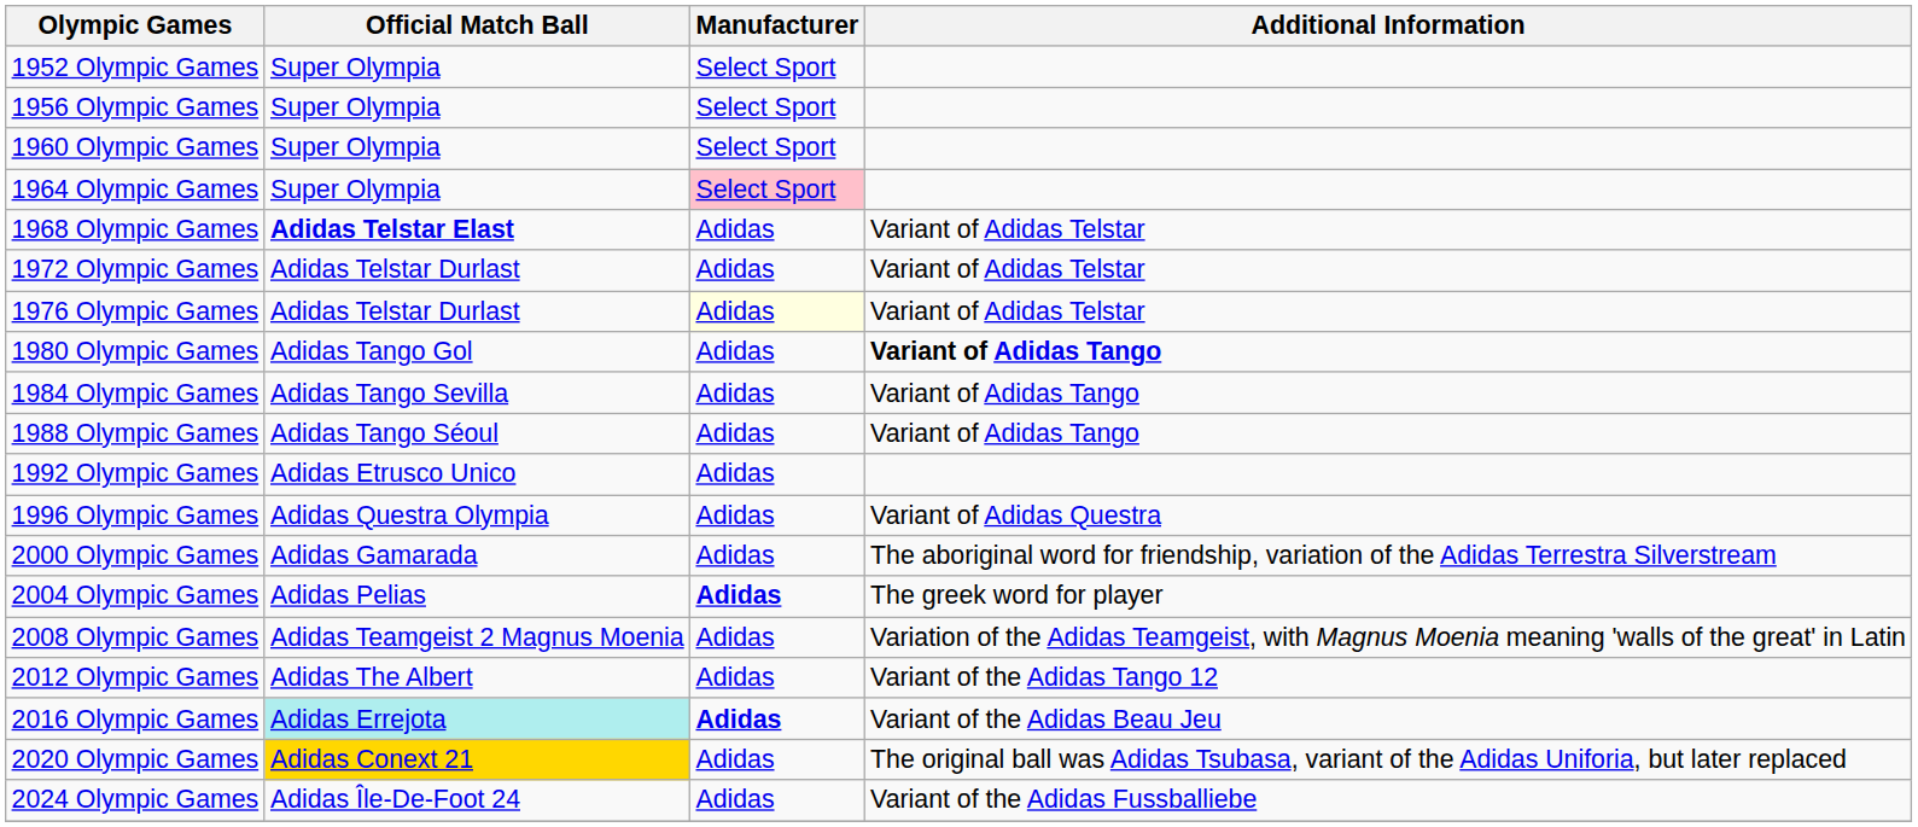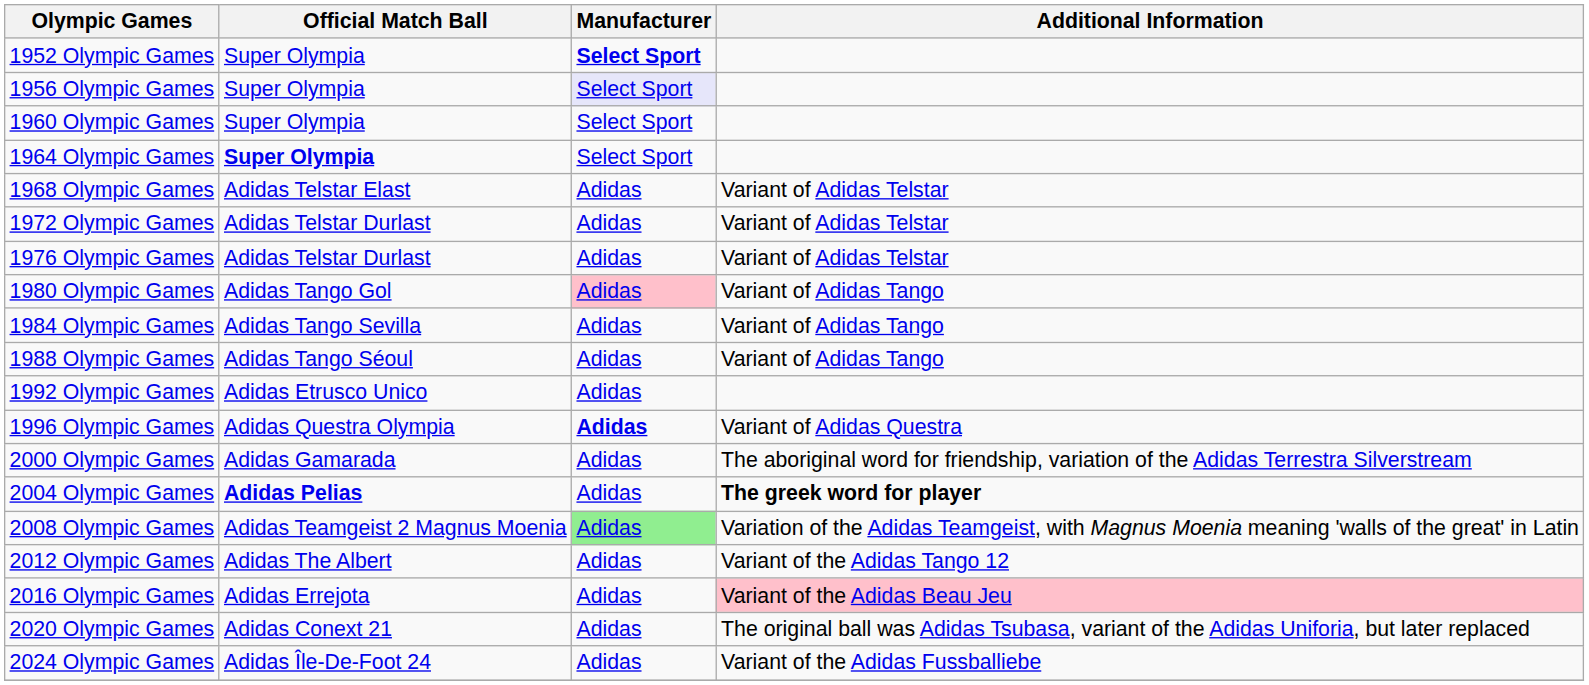1952 Olympic Games | Manufacturer: normal -> bold
1956 Olympic Games | Manufacturer: no background -> lavender background
1964 Olympic Games | Official Match Ball: normal -> bold
1964 Olympic Games | Manufacturer: pink background -> no background
1968 Olympic Games | Official Match Ball: bold -> normal
1976 Olympic Games | Manufacturer: lightyellow background -> no background
1980 Olympic Games | Manufacturer: no background -> pink background
1980 Olympic Games | Additional Information: bold -> normal
1996 Olympic Games | Manufacturer: normal -> bold
2004 Olympic Games | Official Match Ball: normal -> bold
2004 Olympic Games | Manufacturer: bold -> normal
2004 Olympic Games | Additional Information: normal -> bold
2008 Olympic Games | Manufacturer: no background -> lightgreen background
2016 Olympic Games | Official Match Ball: paleturquoise background -> no background
2016 Olympic Games | Manufacturer: bold -> normal
2016 Olympic Games | Additional Information: no background -> pink background
2020 Olympic Games | Official Match Ball: gold background -> no background
